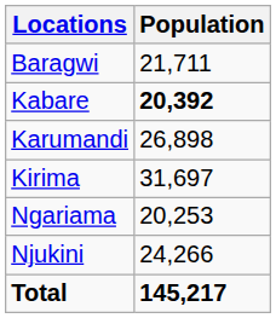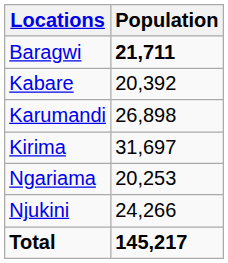Baragwi | Population: normal -> bold
Kabare | Population: bold -> normal
